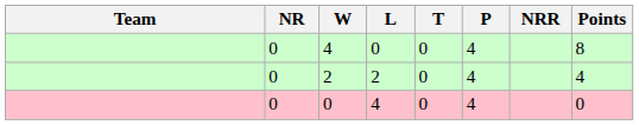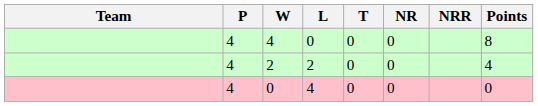columns swapped: P <-> NR
